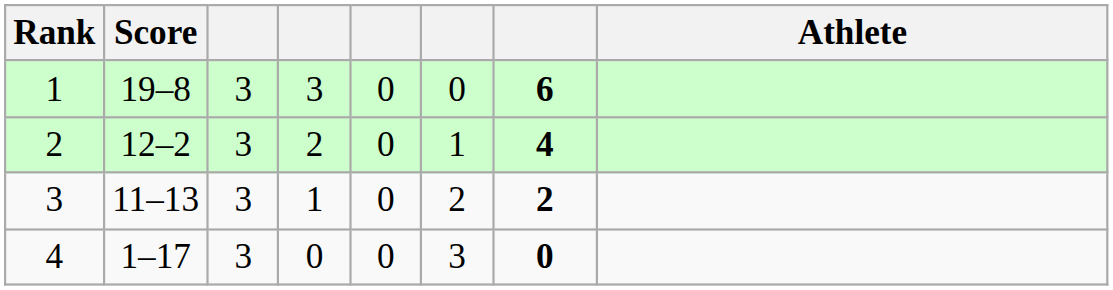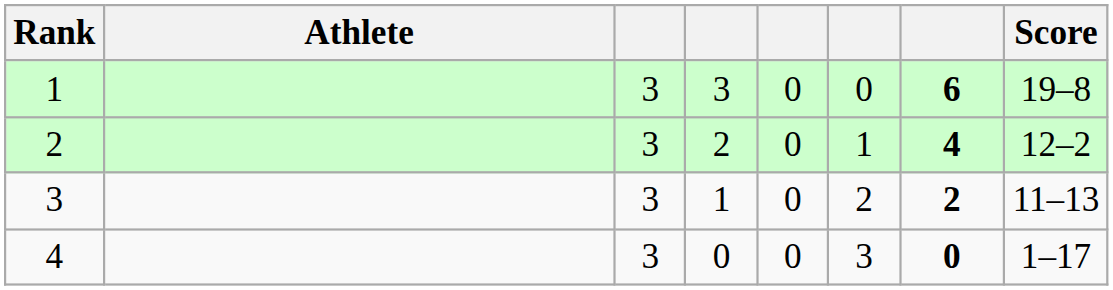columns swapped: Athlete <-> Score
